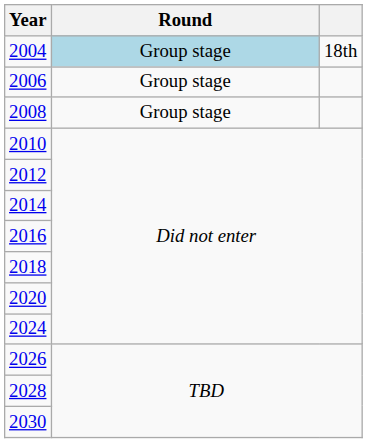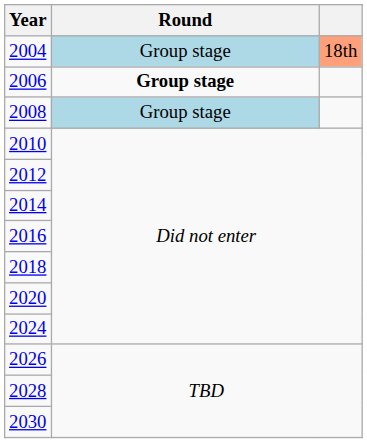2004 | column 3: no background -> lightsalmon background
2006 | Round: normal -> bold
2008 | Round: no background -> lightblue background
